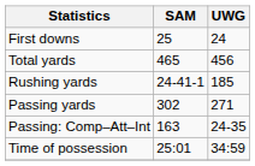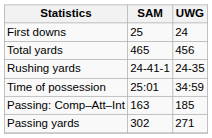Rushing yards | UWG: 185 -> 24-35
rows swapped: Passing yards <-> Time of possession
Passing: Comp–Att–Int | UWG: 24-35 -> 185
